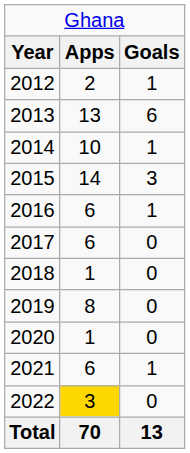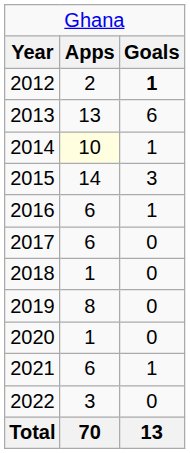2012 | column 3: normal -> bold
2014 | column 2: no background -> lightyellow background
2022 | column 2: gold background -> no background
